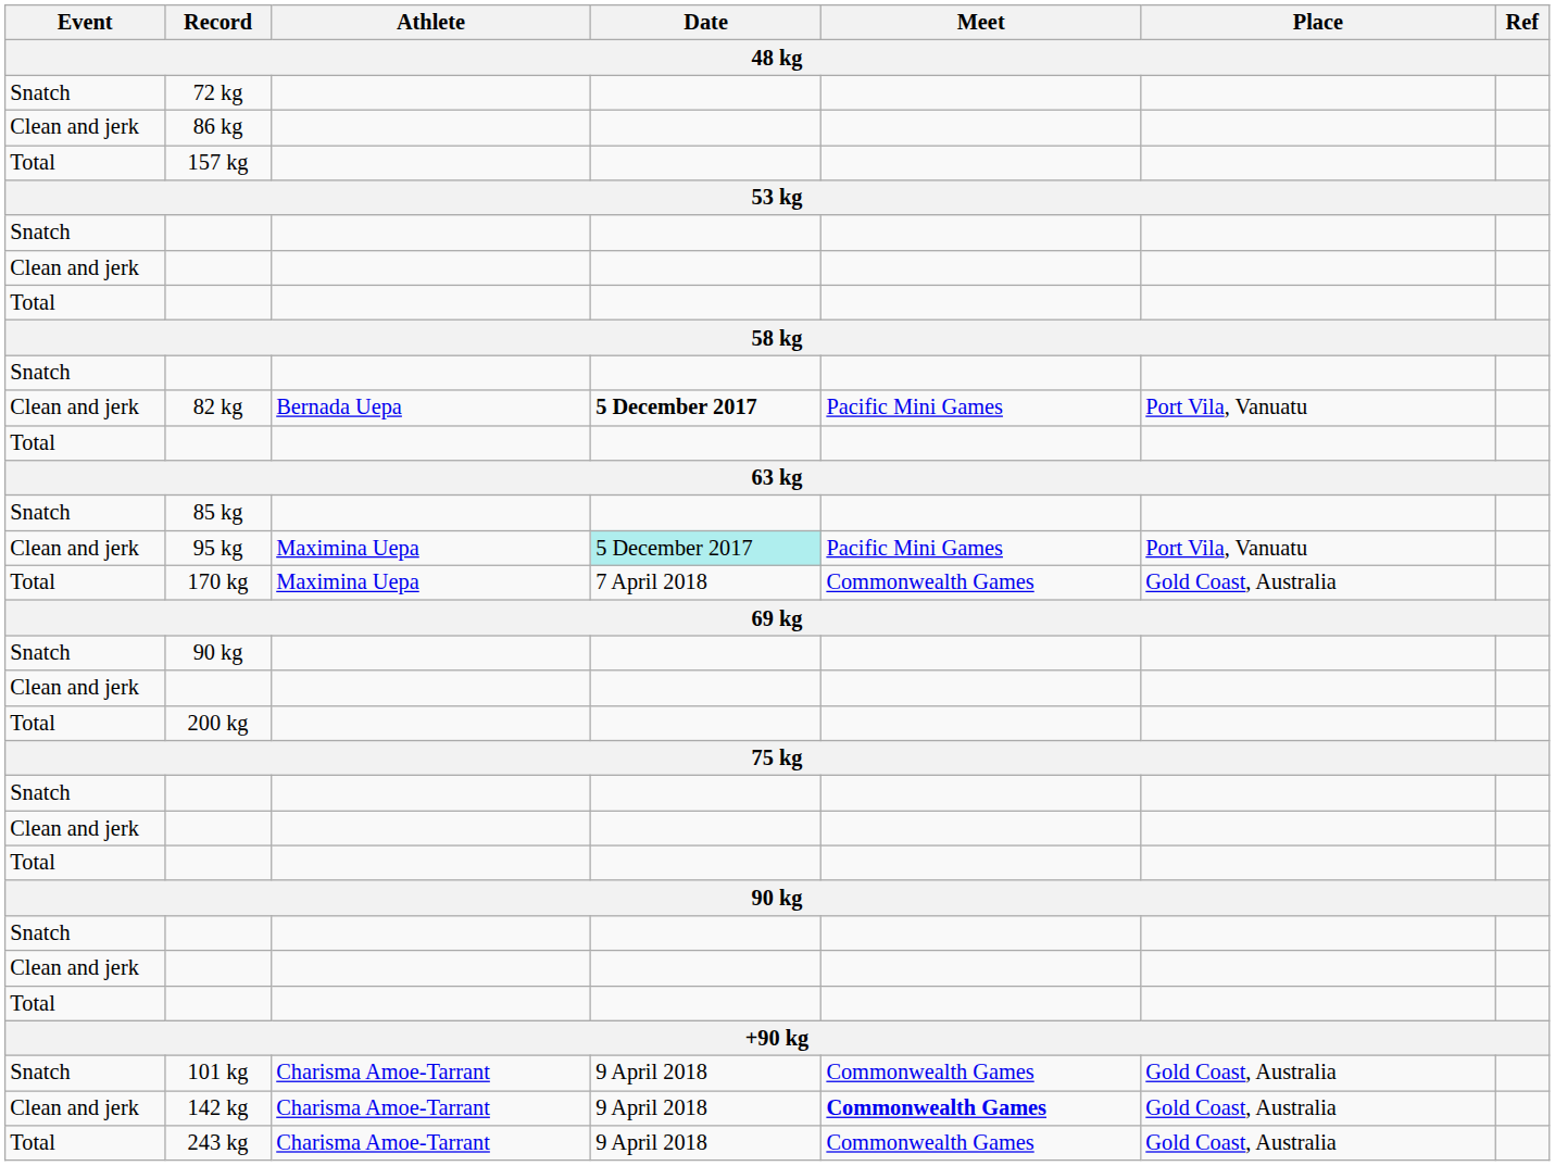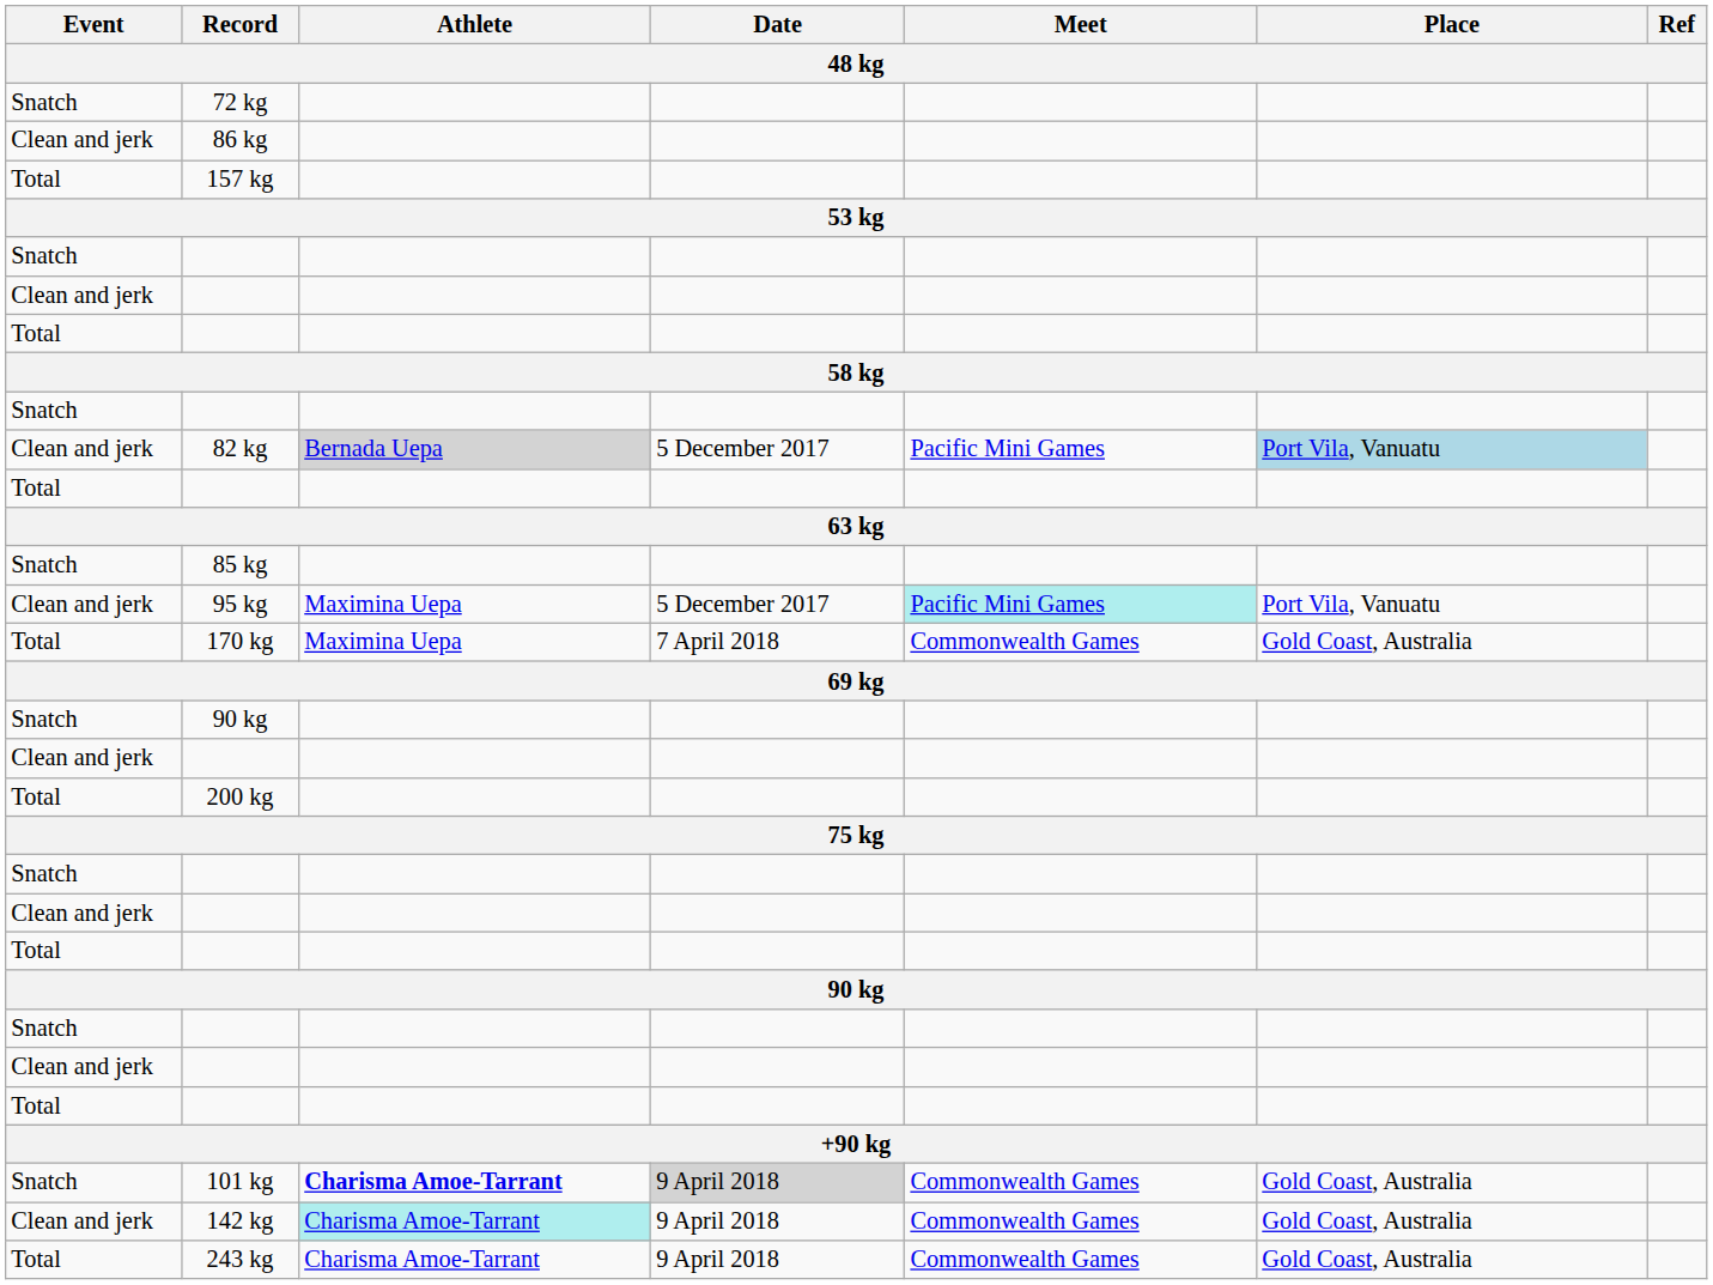82 kg | Athlete: no background -> lightgrey background
82 kg | Date: bold -> normal
82 kg | Place: no background -> lightblue background
95 kg | Date: paleturquoise background -> no background
95 kg | Meet: no background -> paleturquoise background
101 kg | Athlete: normal -> bold
101 kg | Date: no background -> lightgrey background
142 kg | Athlete: no background -> paleturquoise background
142 kg | Meet: bold -> normal
